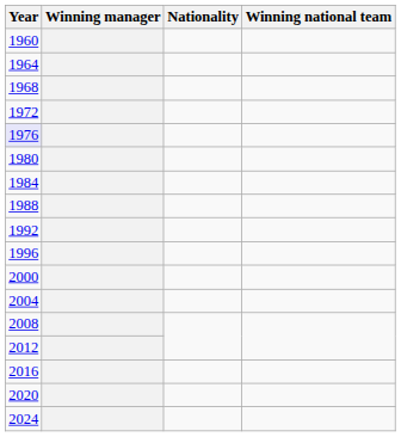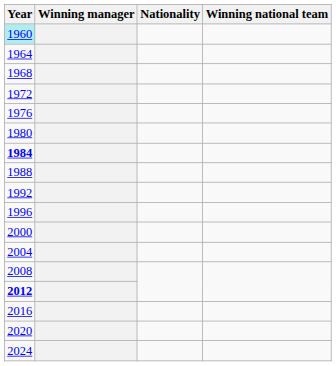1960 | Year: no background -> paleturquoise background
1976 | Year: lavender background -> no background
1984 | Year: normal -> bold
2012 | Year: normal -> bold
